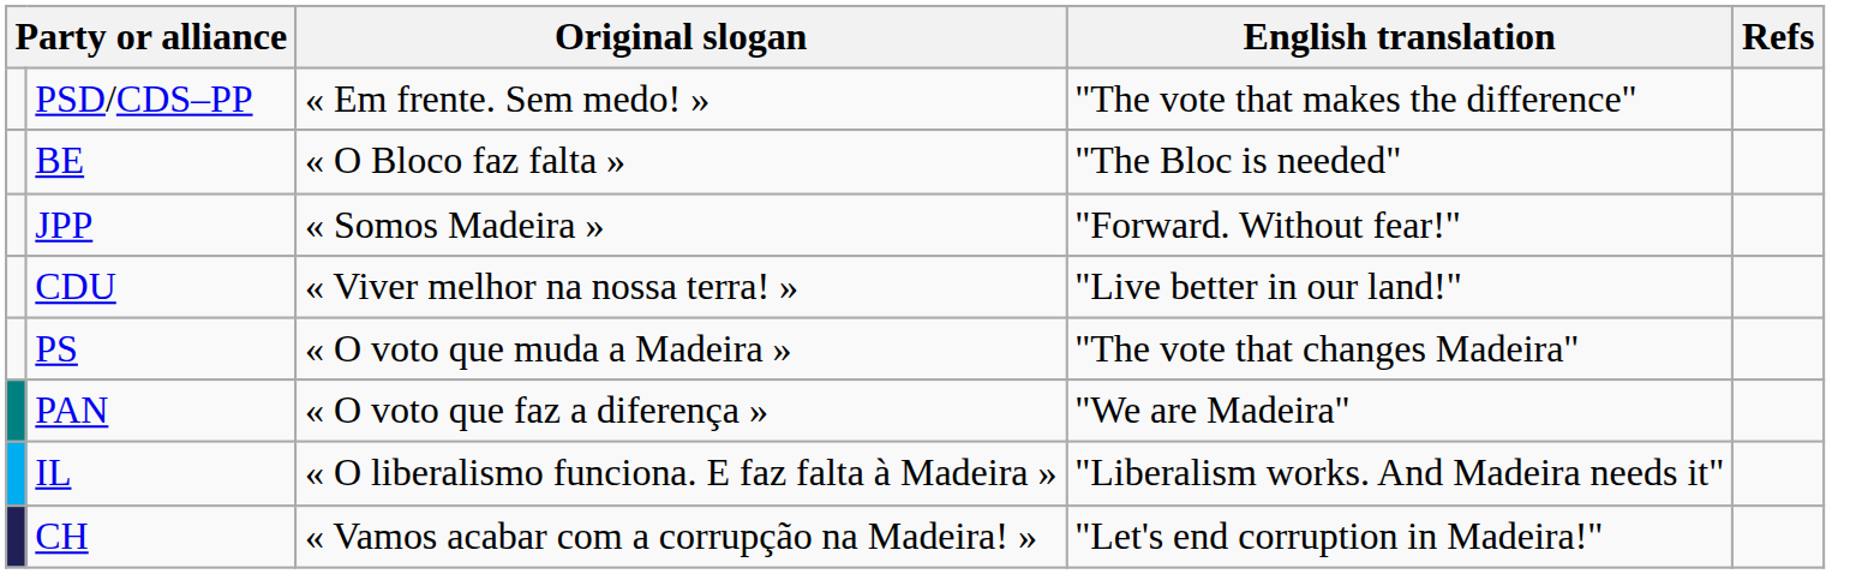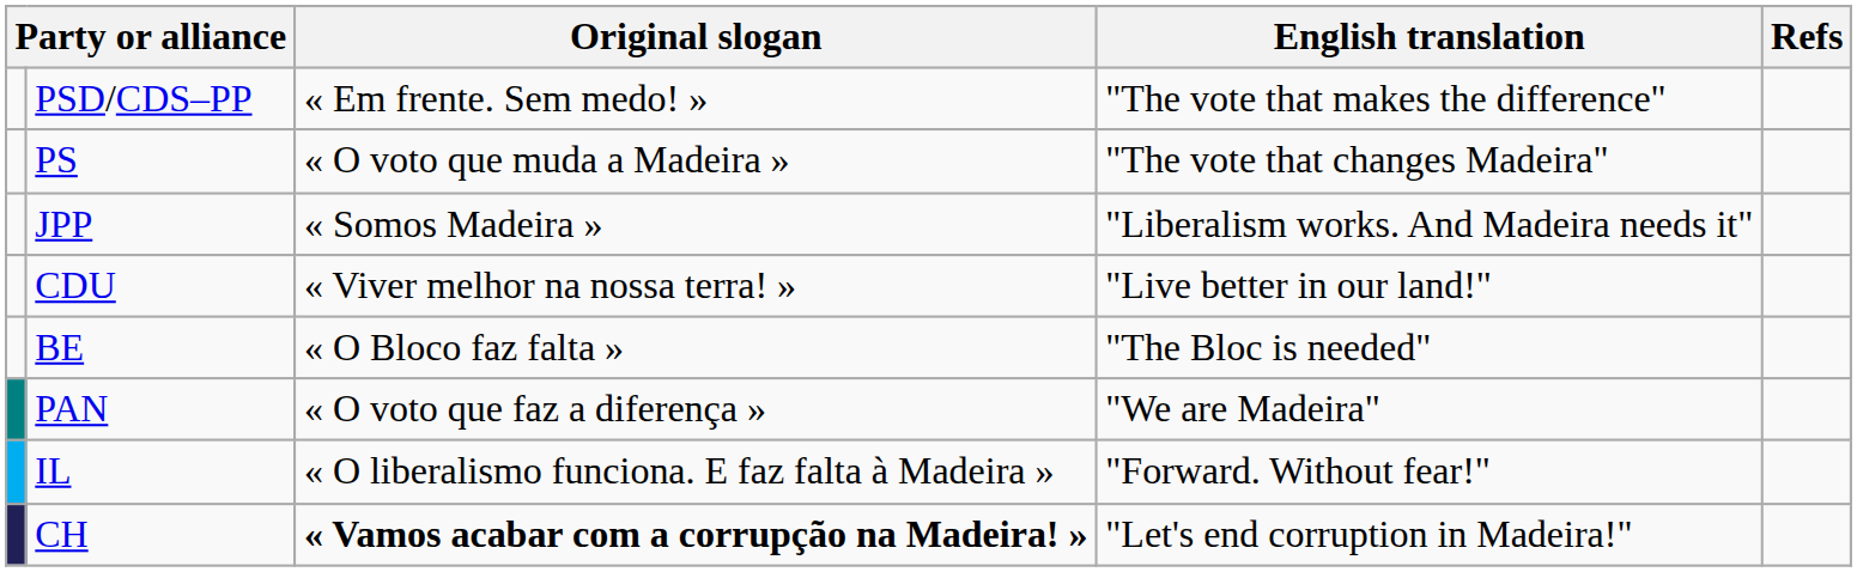rows swapped: PS <-> BE
JPP | English translation: "Forward. Without fear!" -> "Liberalism works. And Madeira needs it"
IL | English translation: "Liberalism works. And Madeira needs it" -> "Forward. Without fear!"
CH | Original slogan: normal -> bold
